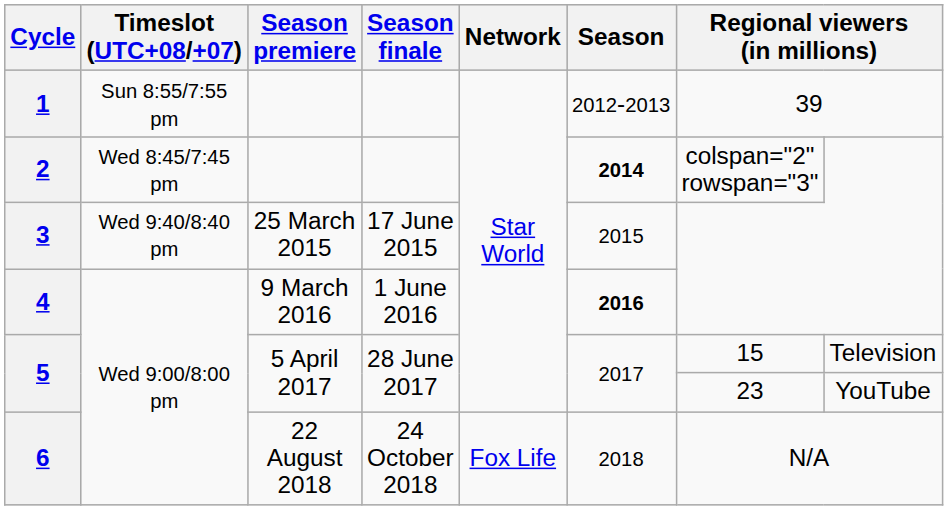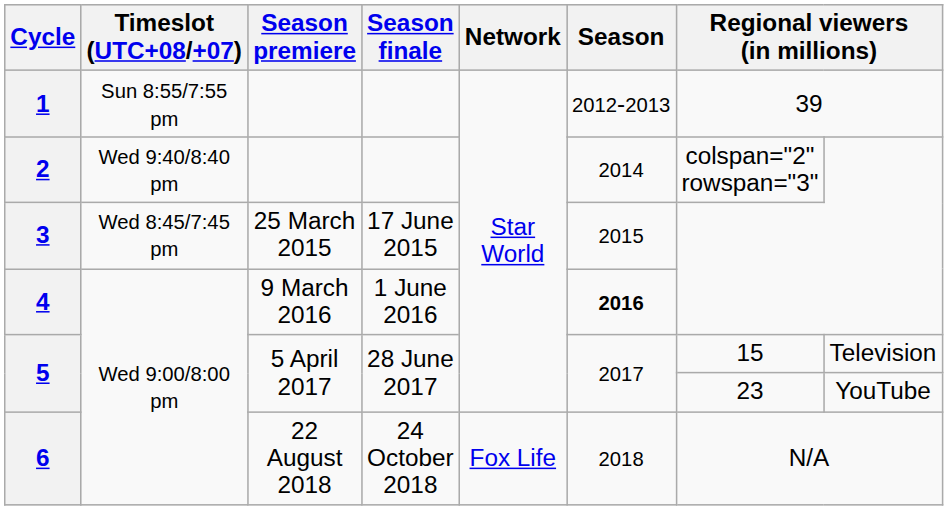2 | Timeslot (UTC+08/+07): Wed 8:45/7:45 pm -> Wed 9:40/8:40 pm
2 | Season: bold -> normal
3 | Timeslot (UTC+08/+07): Wed 9:40/8:40 pm -> Wed 8:45/7:45 pm
